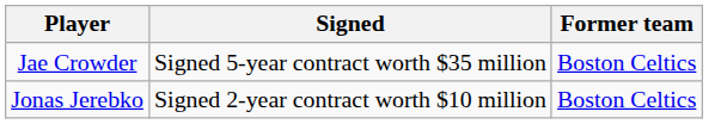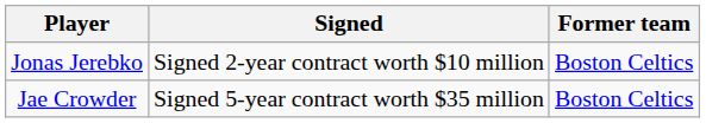rows swapped: Jonas Jerebko <-> Jae Crowder
